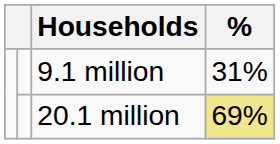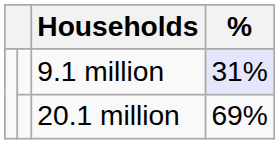9.1 million | %: no background -> lavender background
20.1 million | %: khaki background -> no background
